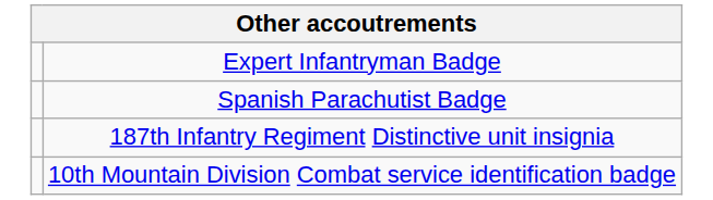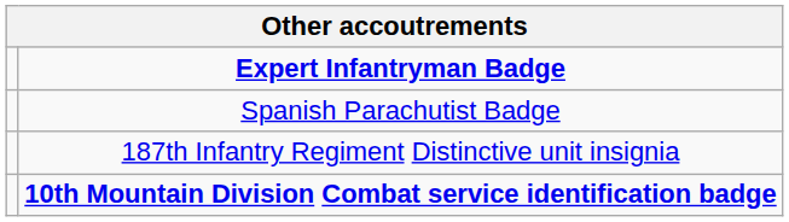Expert Infantryman Badge | column 2: normal -> bold
10th Mountain Division Combat service identification badge | column 2: normal -> bold
